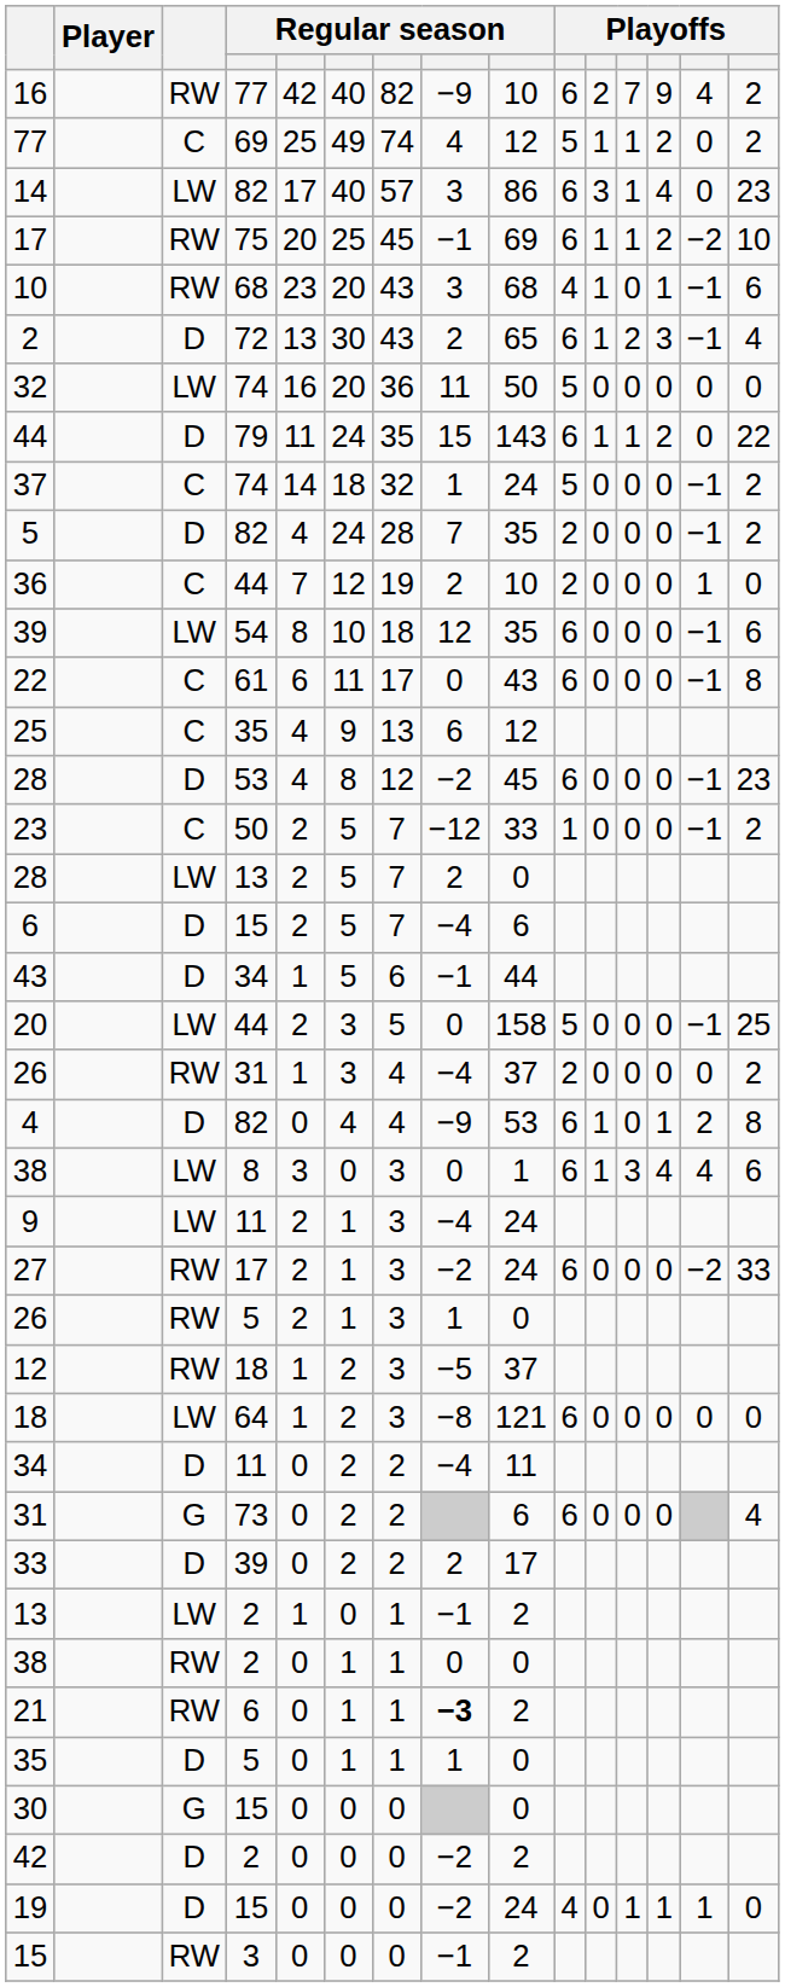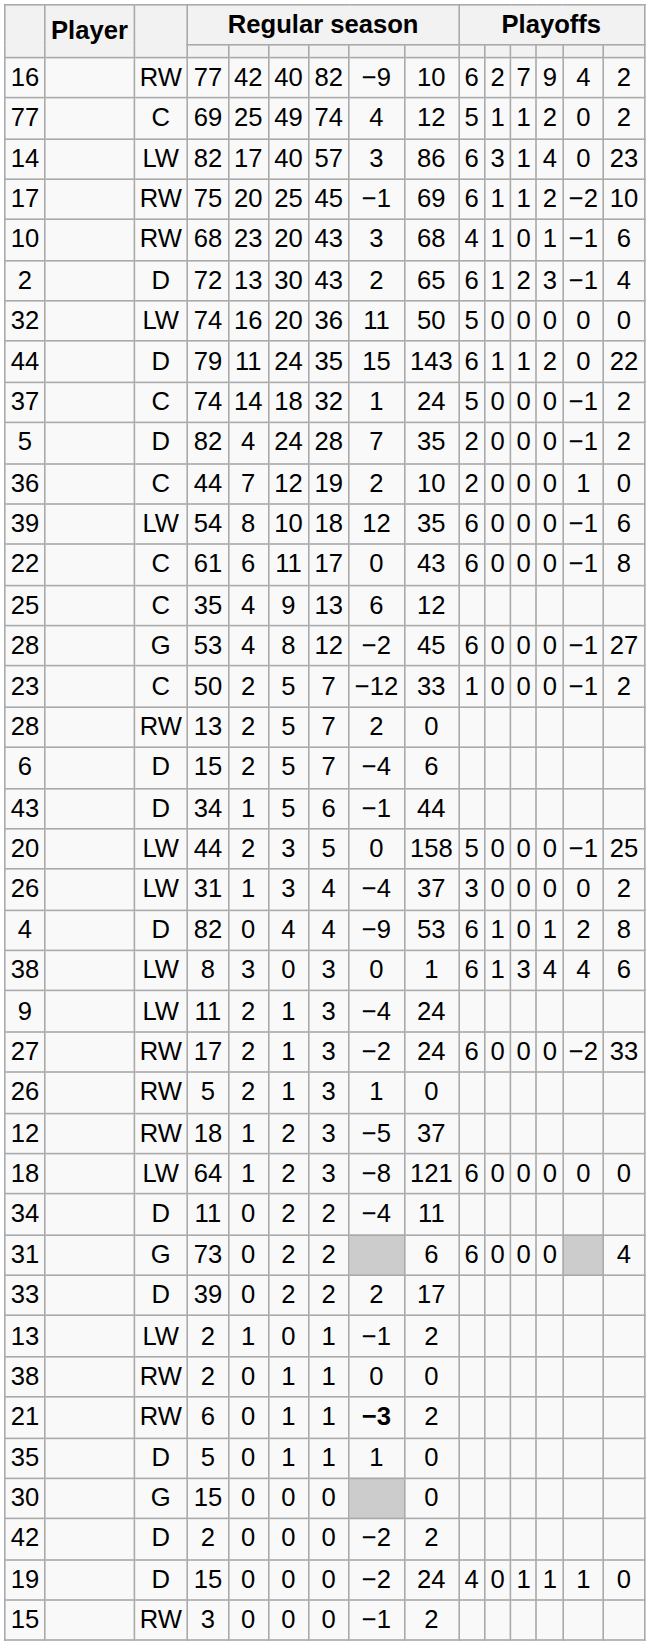28 / 53 | column 3: D -> G
28 / 53 | column 15: 23 -> 27
28 / 13 | column 3: LW -> RW
26 / 31 | column 3: RW -> LW
26 / 31 | column 10: 2 -> 3
